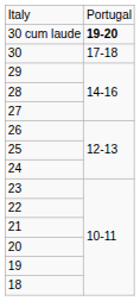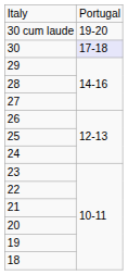30 cum laude | column 2: bold -> normal
30 | column 2: no background -> lavender background
